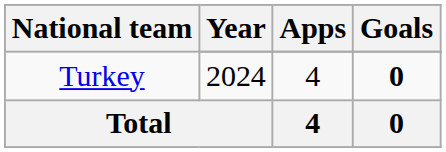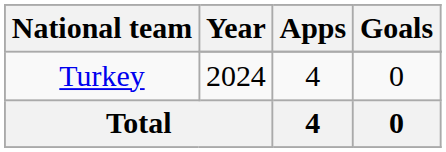2024 | Goals: bold -> normal
